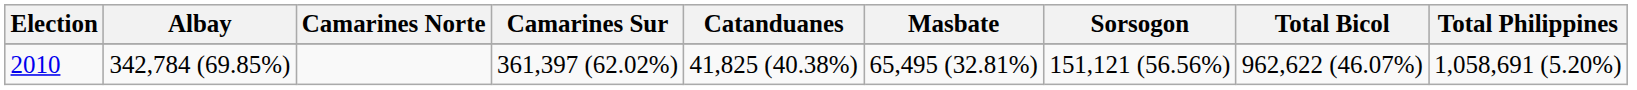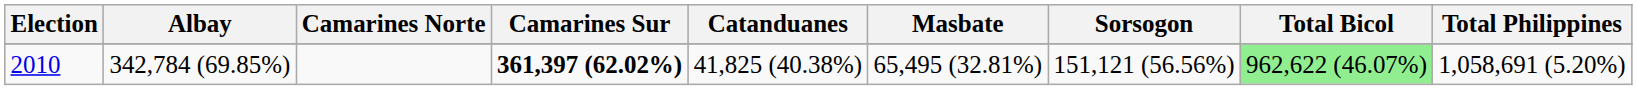2010 | Camarines Sur: normal -> bold
2010 | Total Bicol: no background -> lightgreen background
